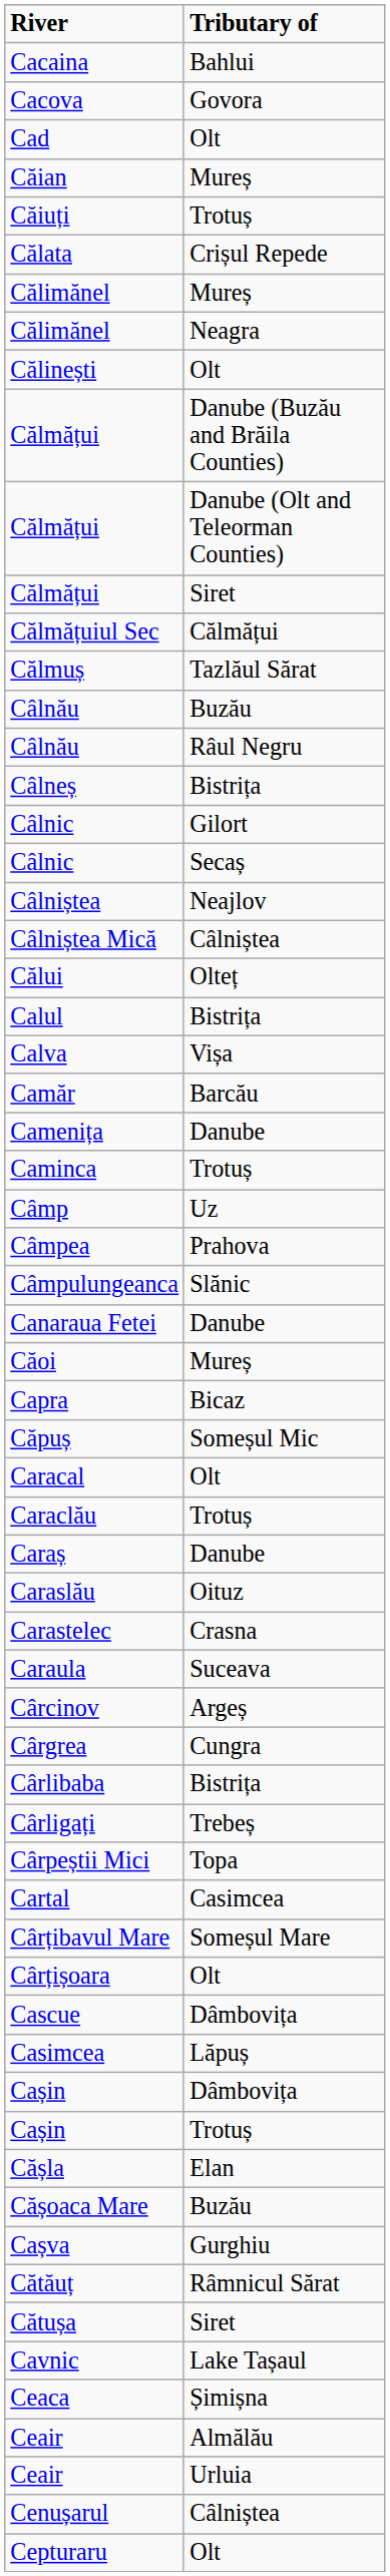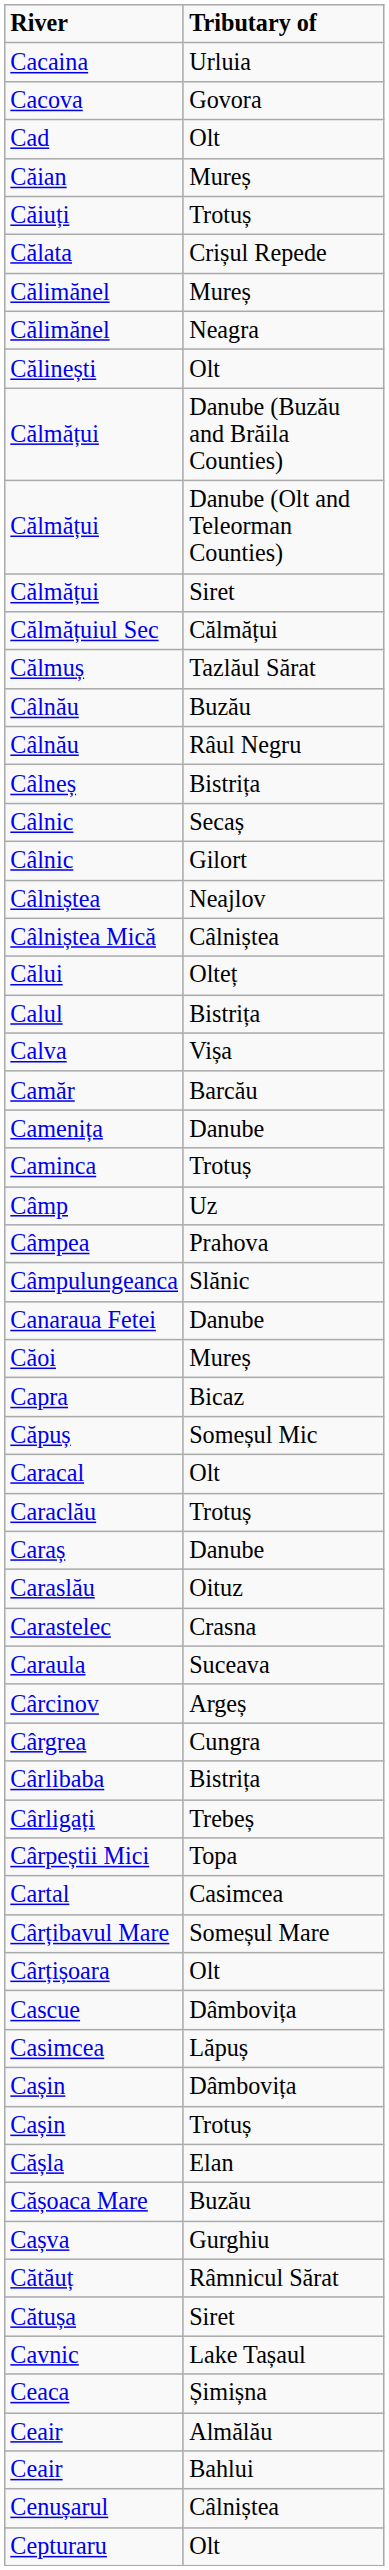row 2 | Tributary of: Bahlui -> Urluia
row 19 | Tributary of: Gilort -> Secaș
row 20 | Tributary of: Secaș -> Gilort
row 62 | Tributary of: Urluia -> Bahlui
